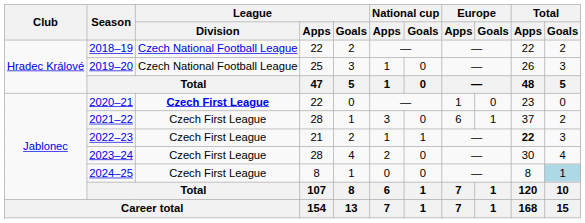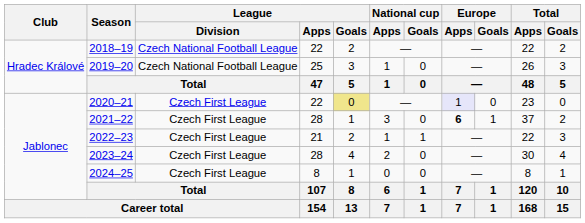2020–21 | League / Division: bold -> normal
2020–21 | League / Goals: no background -> khaki background
2020–21 | Europe / Apps: no background -> lavender background
2021–22 | Europe / Apps: normal -> bold
2022–23 | Total / Apps: bold -> normal
2024–25 | Total / Goals: lightblue background -> no background
